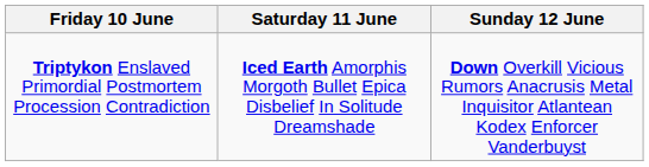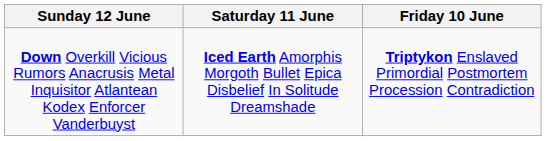columns swapped: Friday 10 June <-> Sunday 12 June
